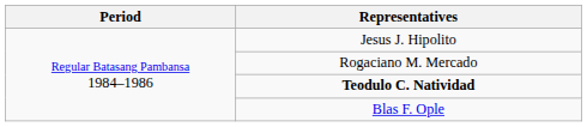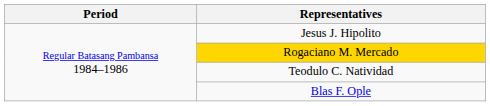Rogaciano M. Mercado | Representatives: no background -> gold background
Teodulo C. Natividad | Representatives: bold -> normal
